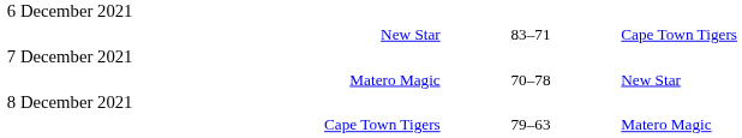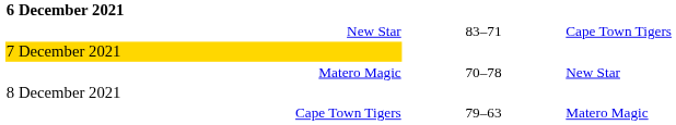6 December 2021 | column 1: normal -> bold
7 December 2021 | column 1: no background -> gold background
